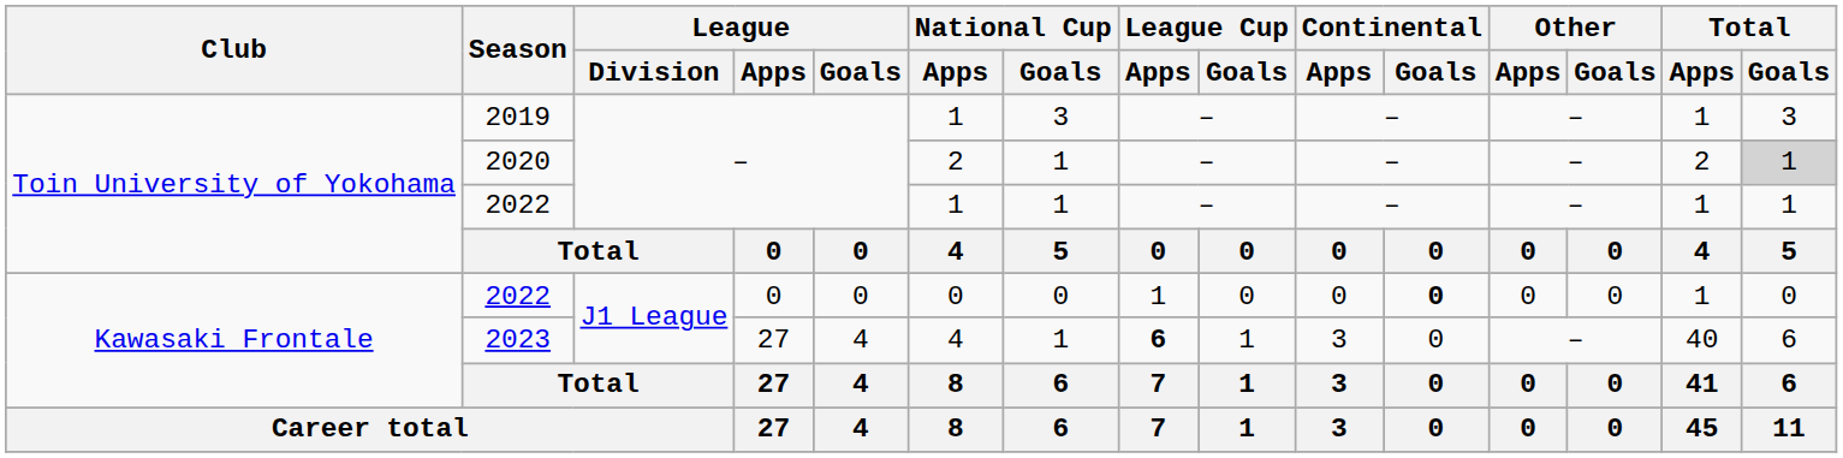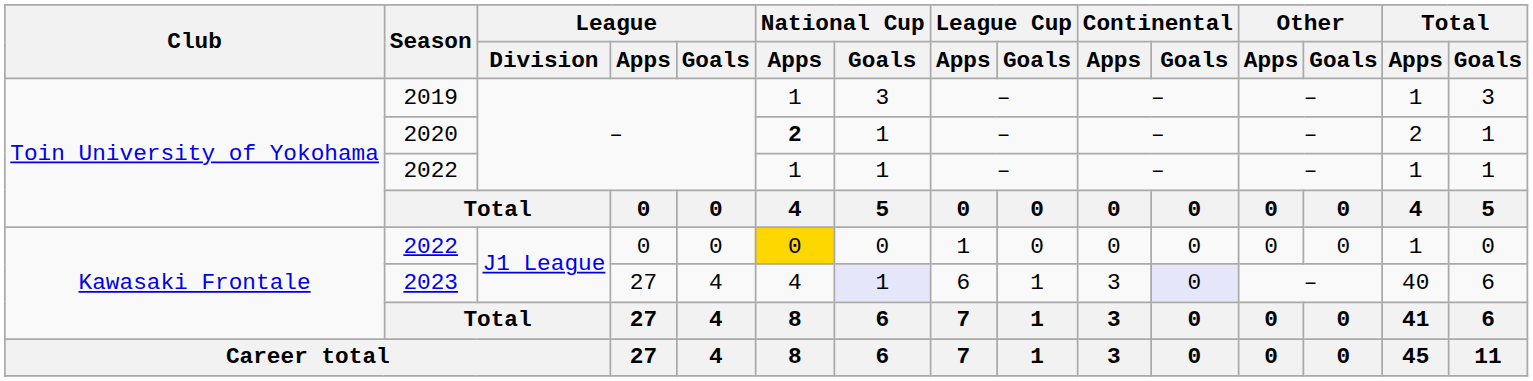2020 | National Cup / Apps: normal -> bold
2020 | Total / Goals: lightgrey background -> no background
2022 / 0 | National Cup / Apps: no background -> gold background
2022 / 0 | Continental / Goals: bold -> normal
2023 | National Cup / Goals: no background -> lavender background
2023 | League Cup / Apps: bold -> normal
2023 | Continental / Goals: no background -> lavender background
